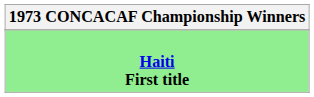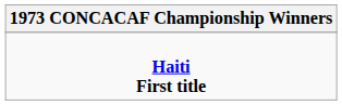row 2 | column 1: lightgreen background -> no background
